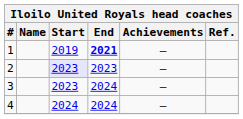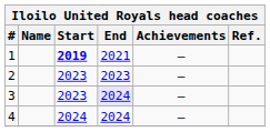1 | Start: normal -> bold
1 | End: bold -> normal
2 | Start: lavender background -> no background
3 | End: no background -> lavender background
